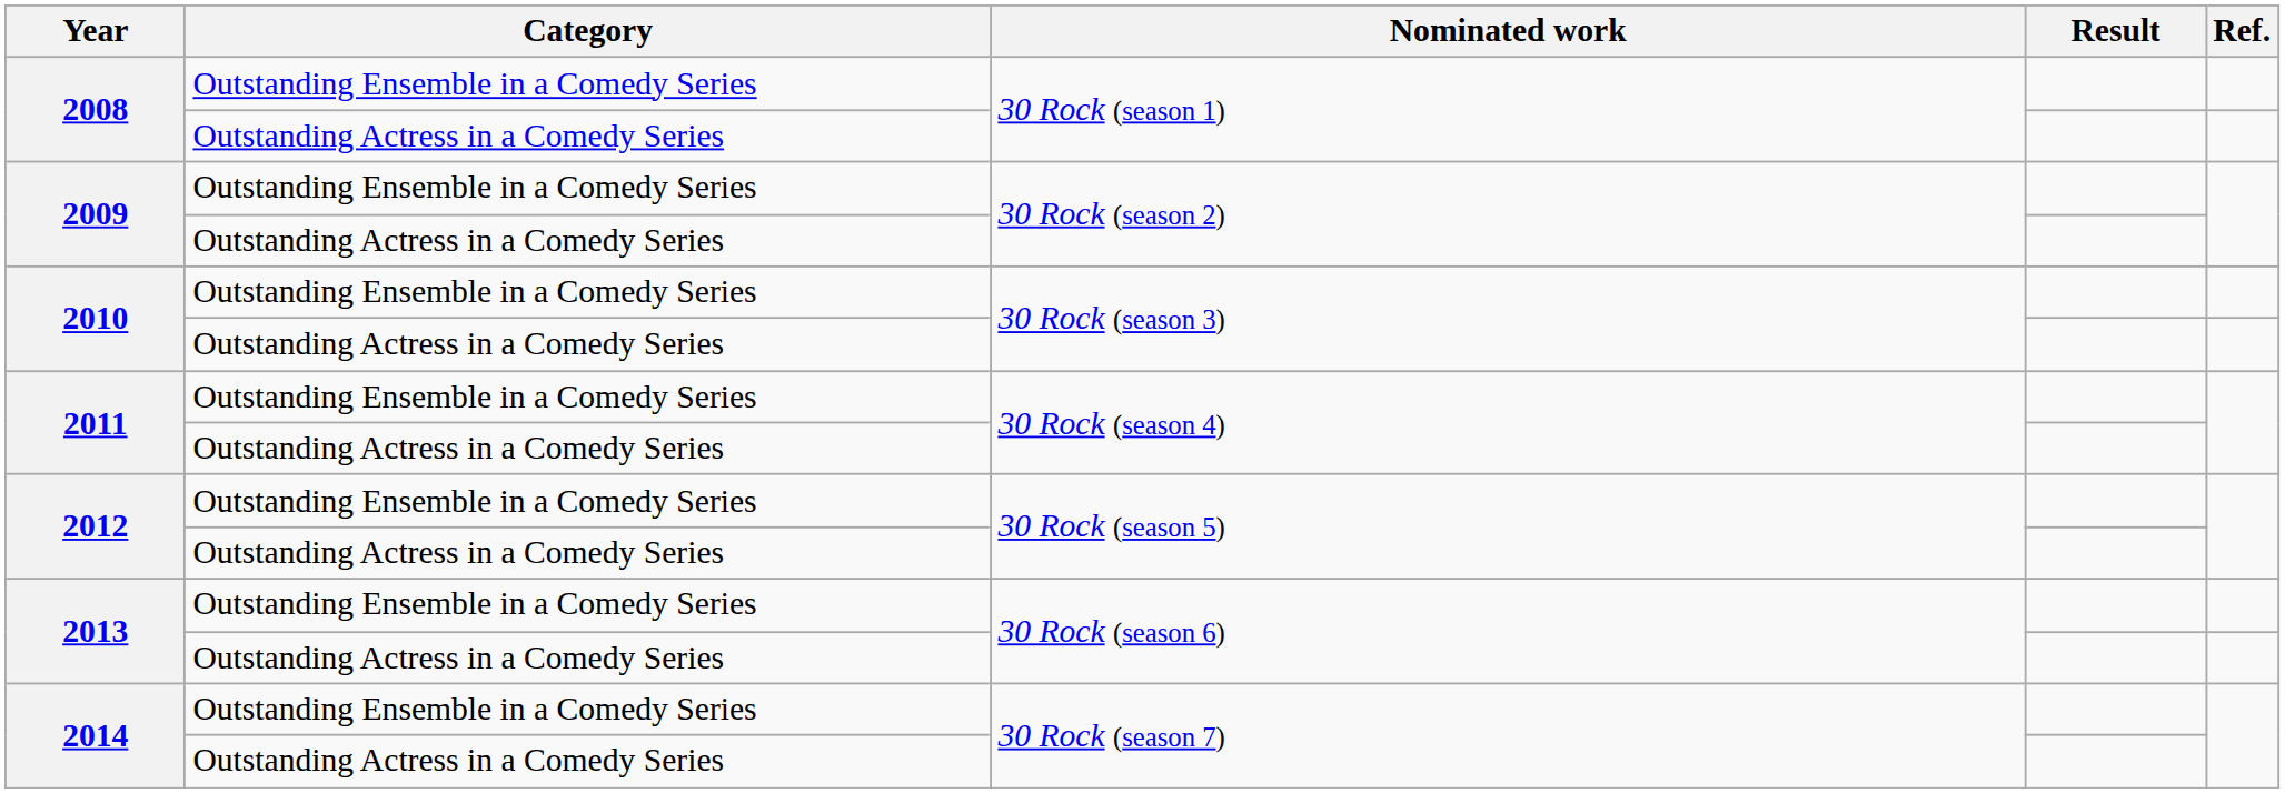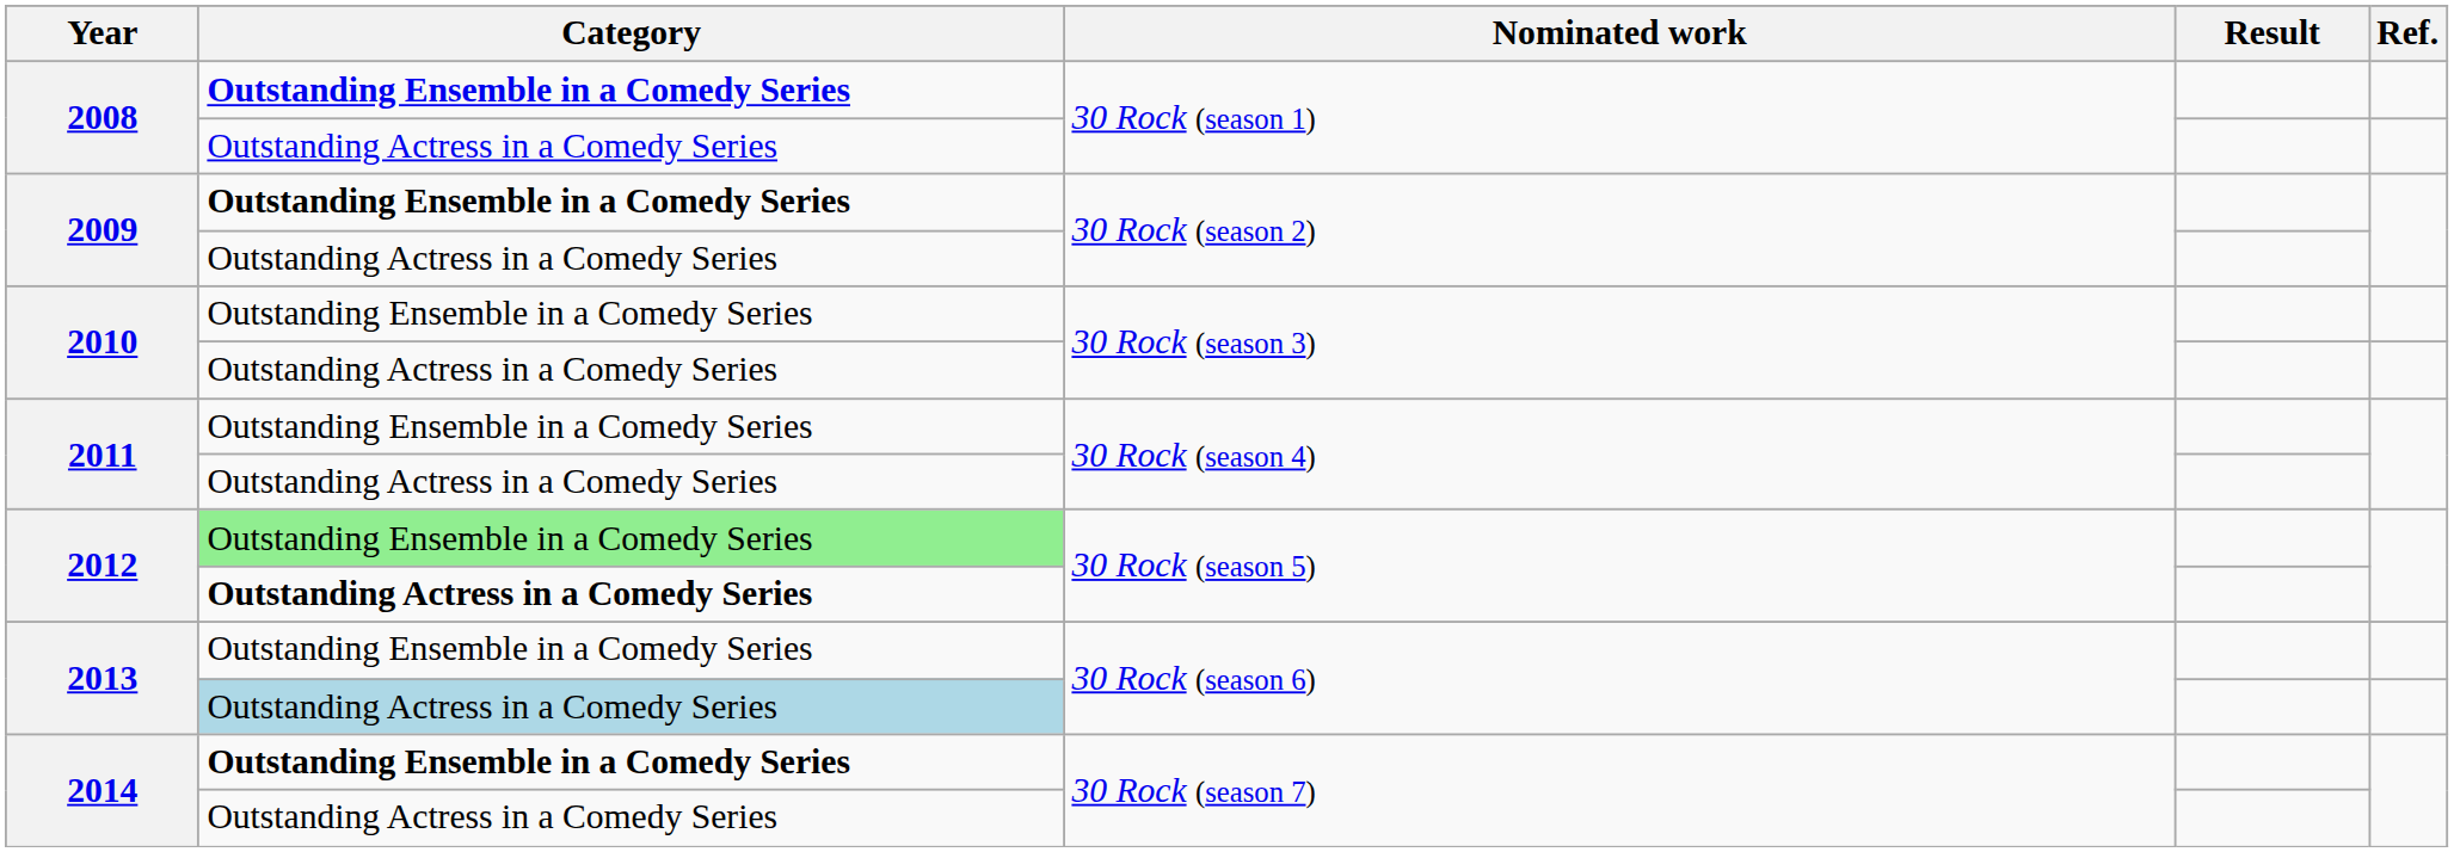2008 / Outstanding Ensemble in a Comedy Series | Category: normal -> bold
2009 / Outstanding Ensemble in a Comedy Series | Category: normal -> bold
2012 / Outstanding Ensemble in a Comedy Series | Category: no background -> lightgreen background
2012 / Outstanding Actress in a Comedy Series | Category: normal -> bold
2013 / Outstanding Actress in a Comedy Series | Category: no background -> lightblue background
2014 / Outstanding Ensemble in a Comedy Series | Category: normal -> bold
